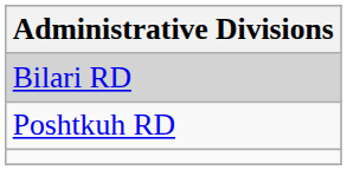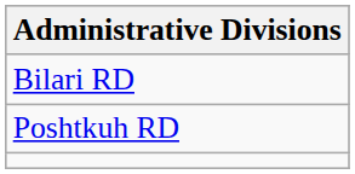row 2 | column 1: lightgrey background -> no background
